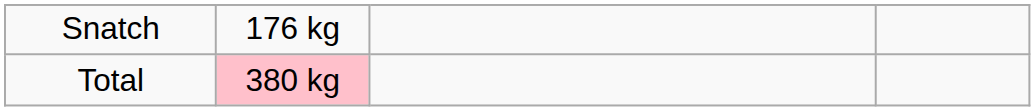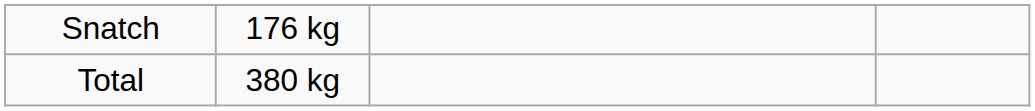row 2 | column 2: pink background -> no background
